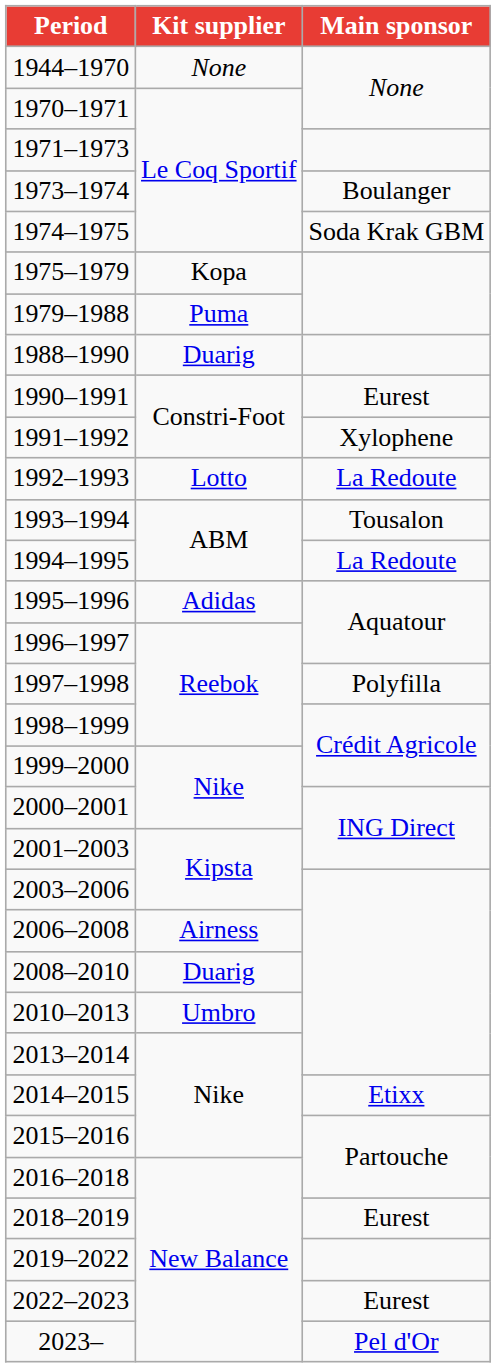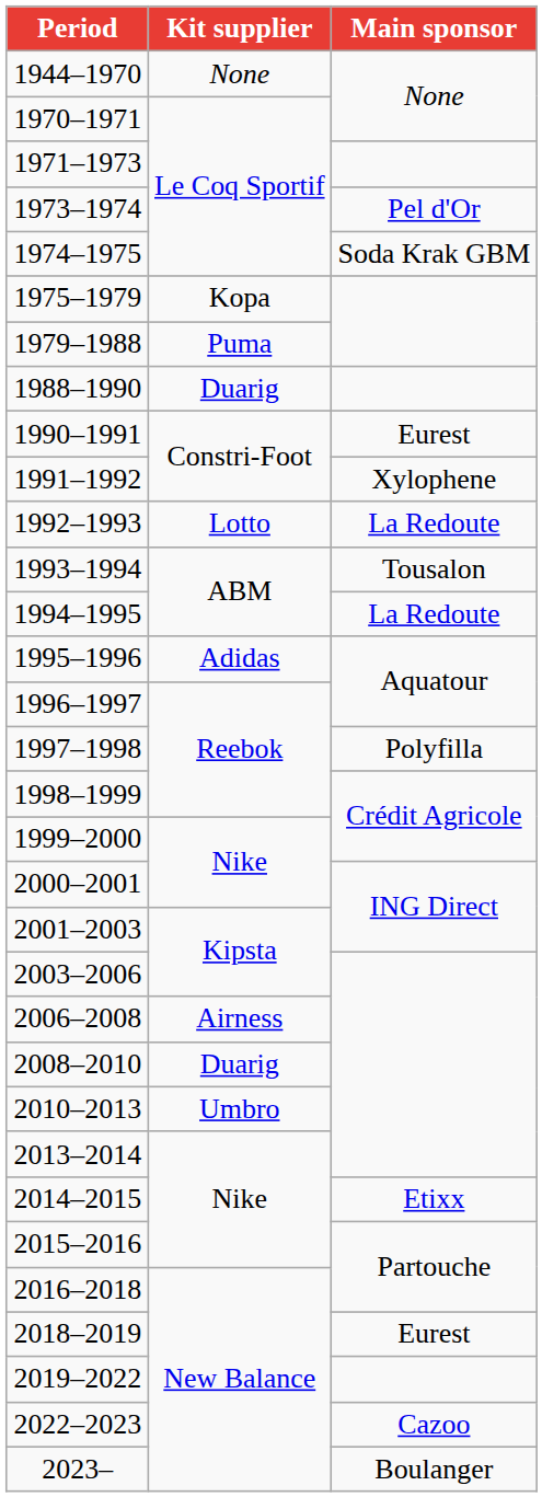1973–1974 | Main sponsor: Boulanger -> Pel d'Or
2022–2023 | Main sponsor: Eurest -> Cazoo
2023– | Main sponsor: Pel d'Or -> Boulanger
